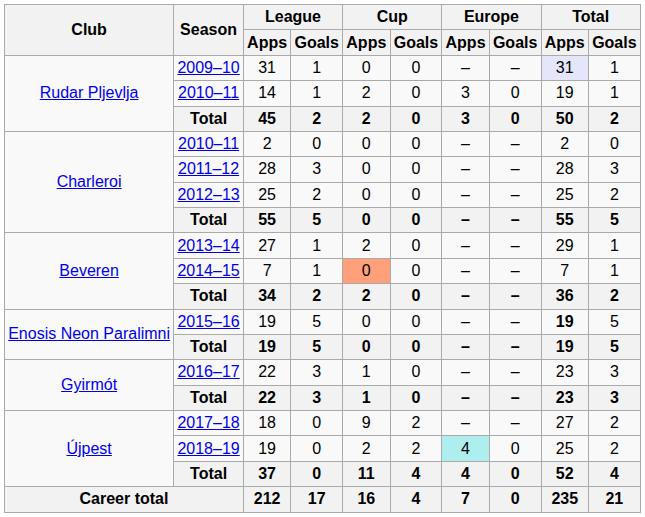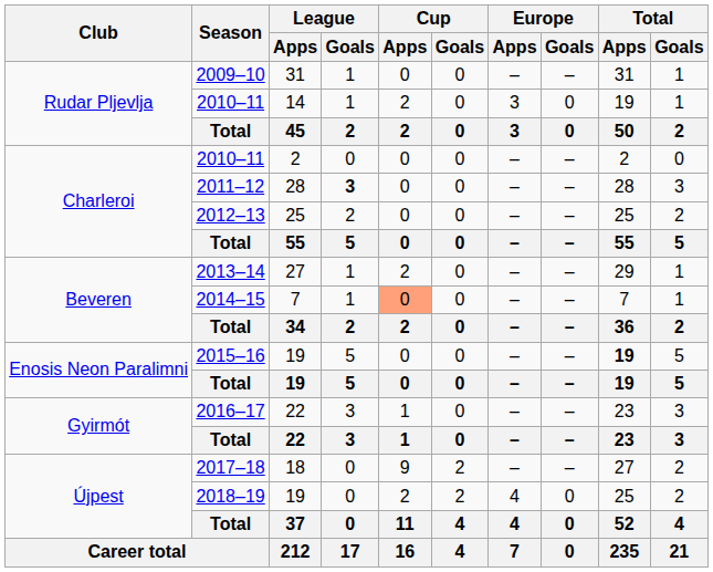2009–10 | Total / Apps: lavender background -> no background
2011–12 | League / Goals: normal -> bold
2018–19 | Europe / Apps: paleturquoise background -> no background
